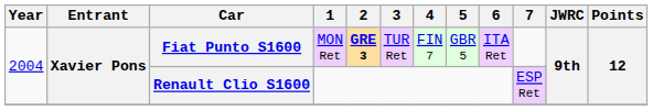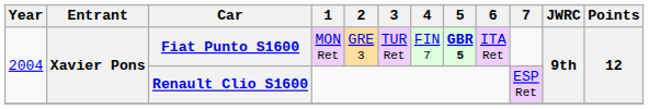Fiat Punto S1600 | 2: bold -> normal
Fiat Punto S1600 | 5: normal -> bold
